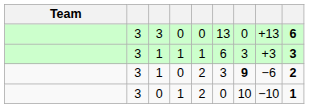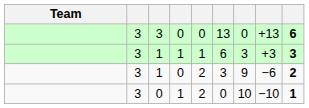row 4 | column 7: bold -> normal
